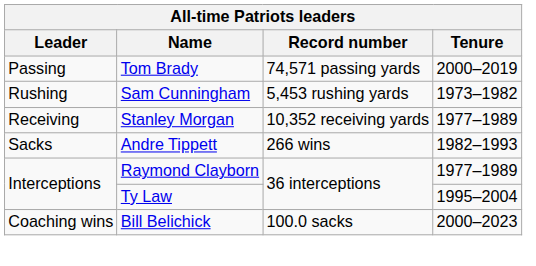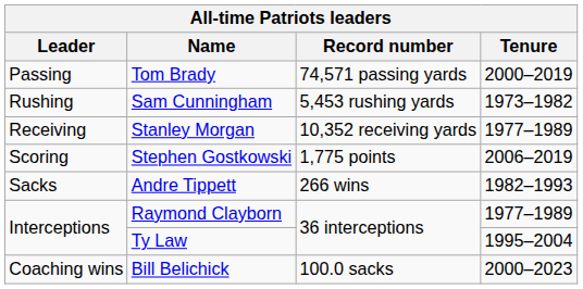+ row: Scoring | Stephen Gostkowski | 1,775 points | 2006–2019
